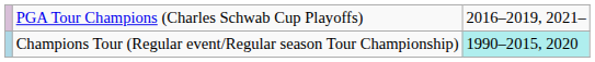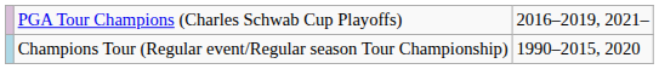row 2 | column 3: paleturquoise background -> no background
